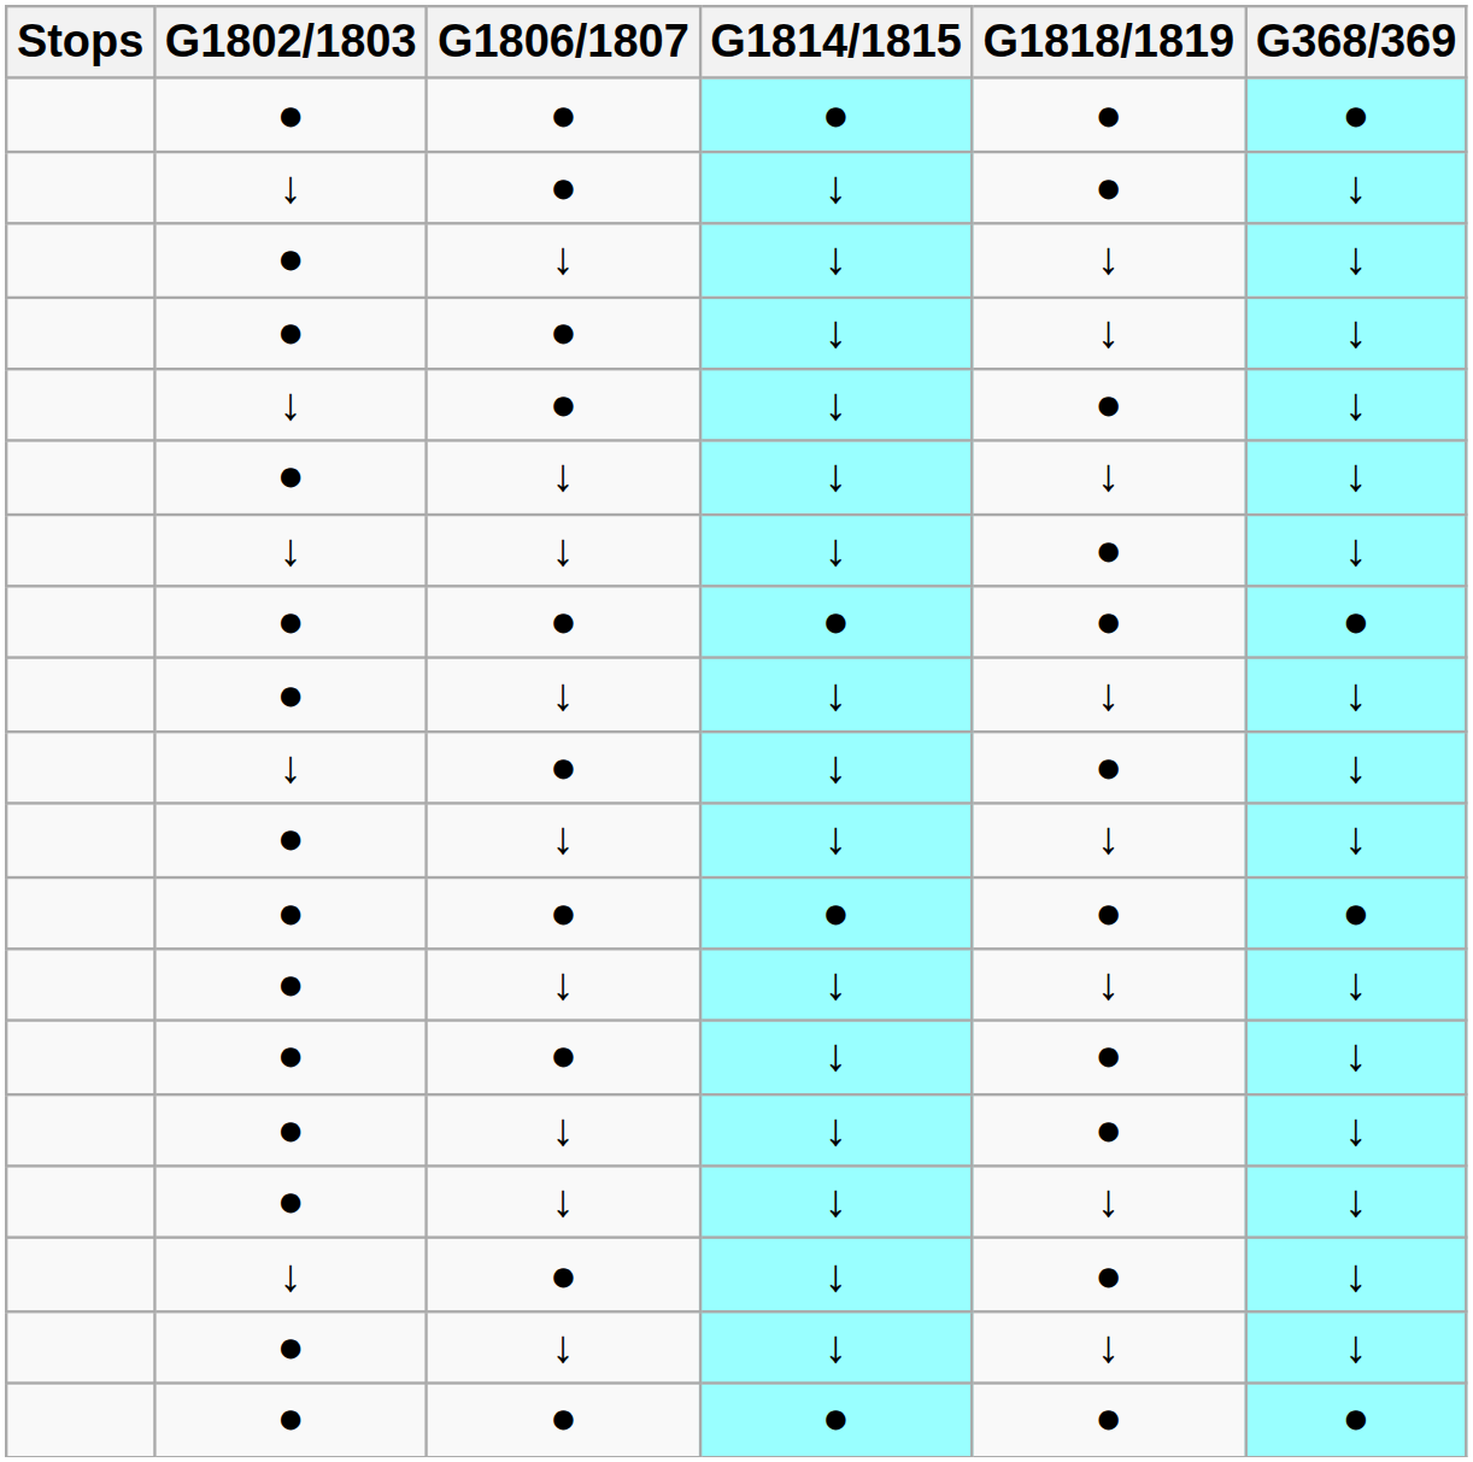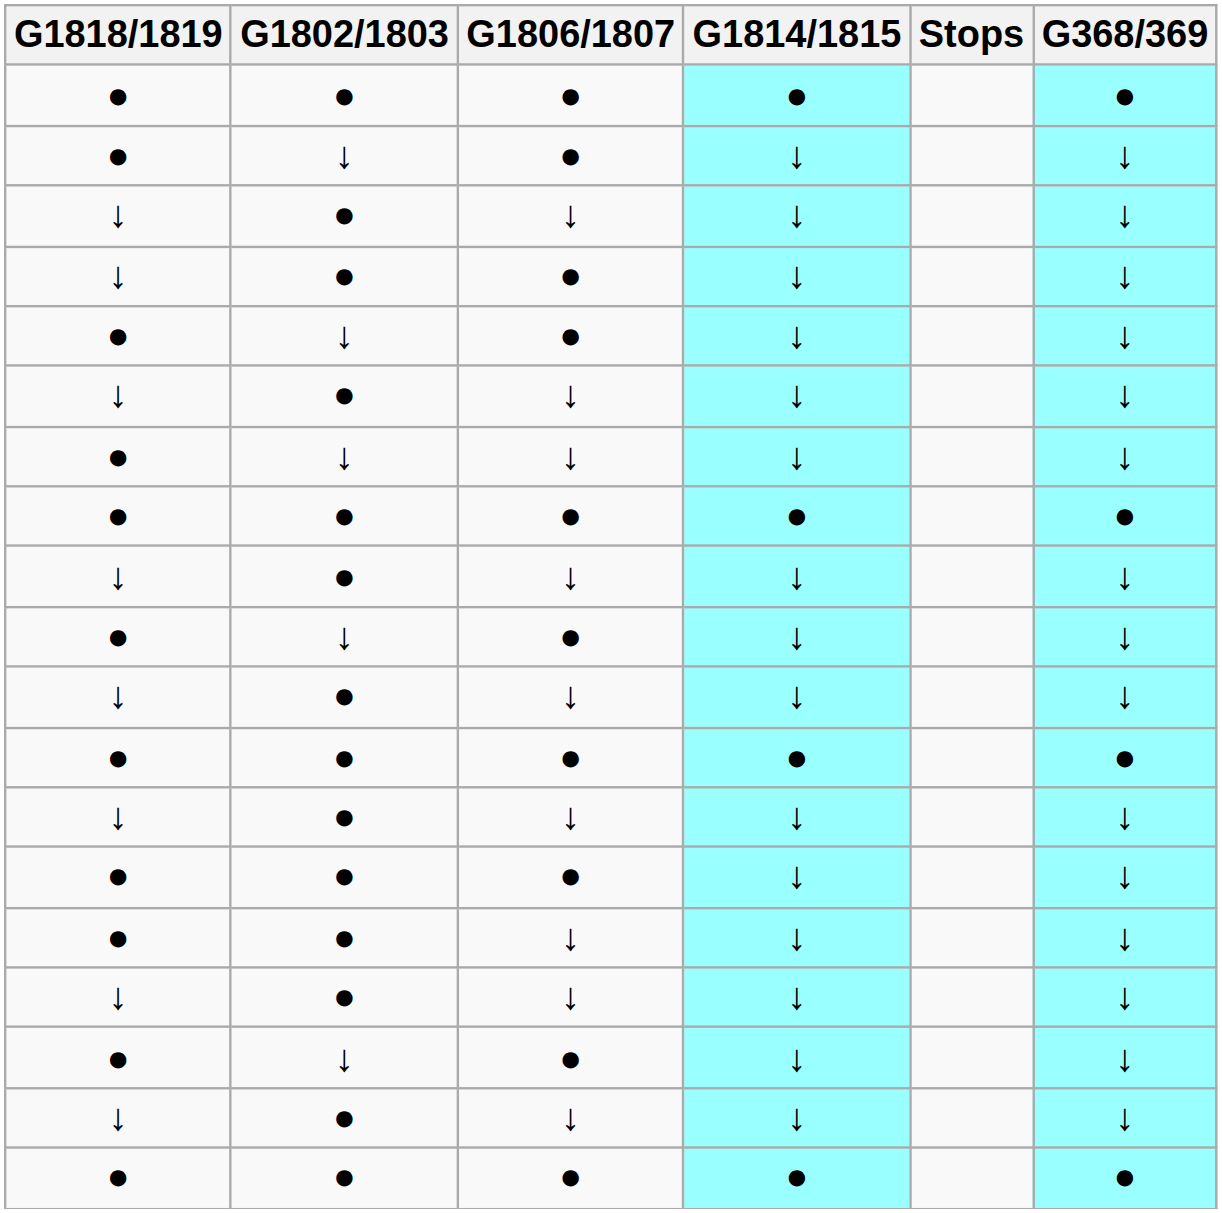columns swapped: Stops <-> G1818/1819
